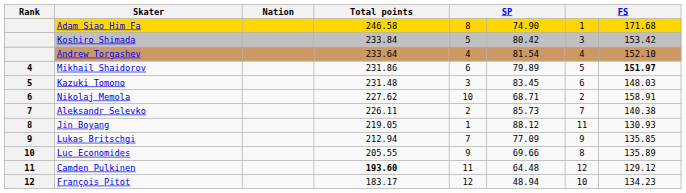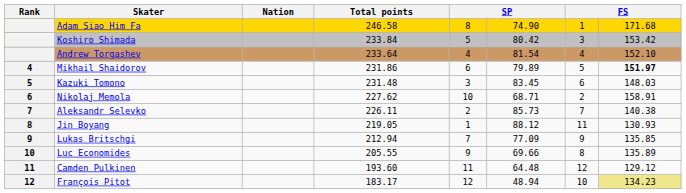Camden Pulkinen | Total points: bold -> normal
François Pitot | column 8: no background -> khaki background
